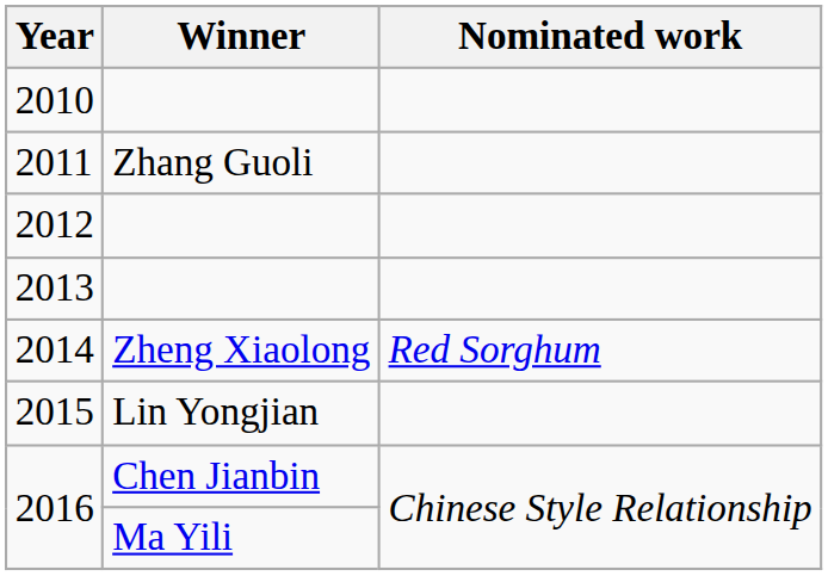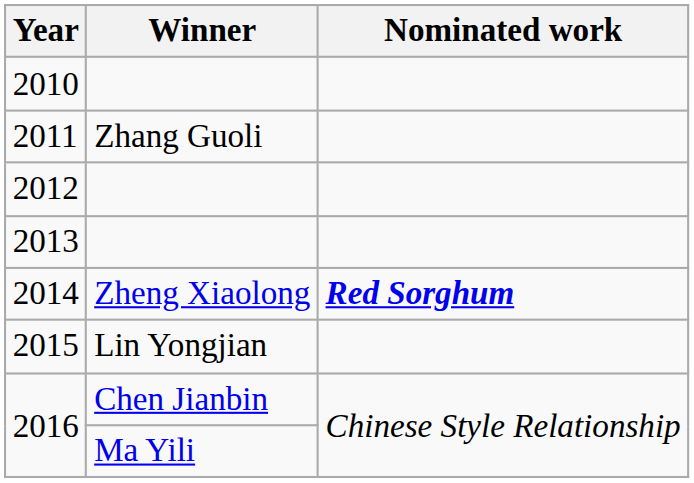2014 | Nominated work: normal -> bold
